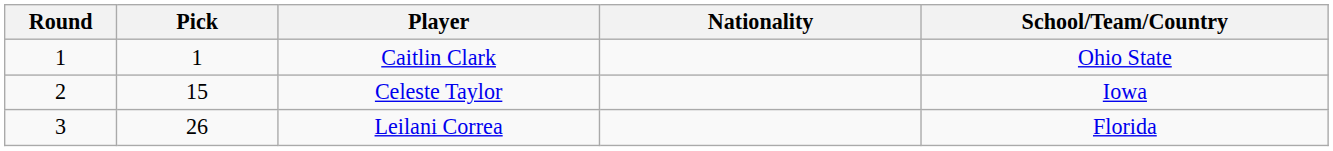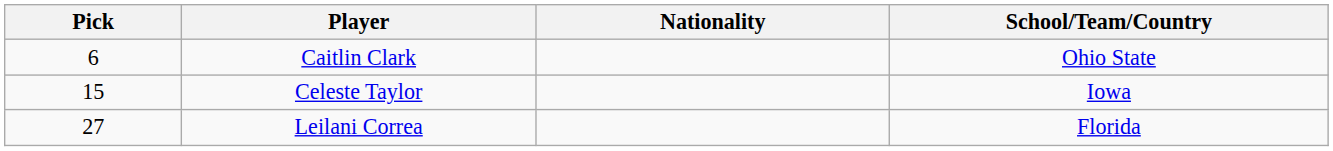- column: Round | 1 | 2 | 3
Caitlin Clark | Pick: 1 -> 6
Leilani Correa | Pick: 26 -> 27
